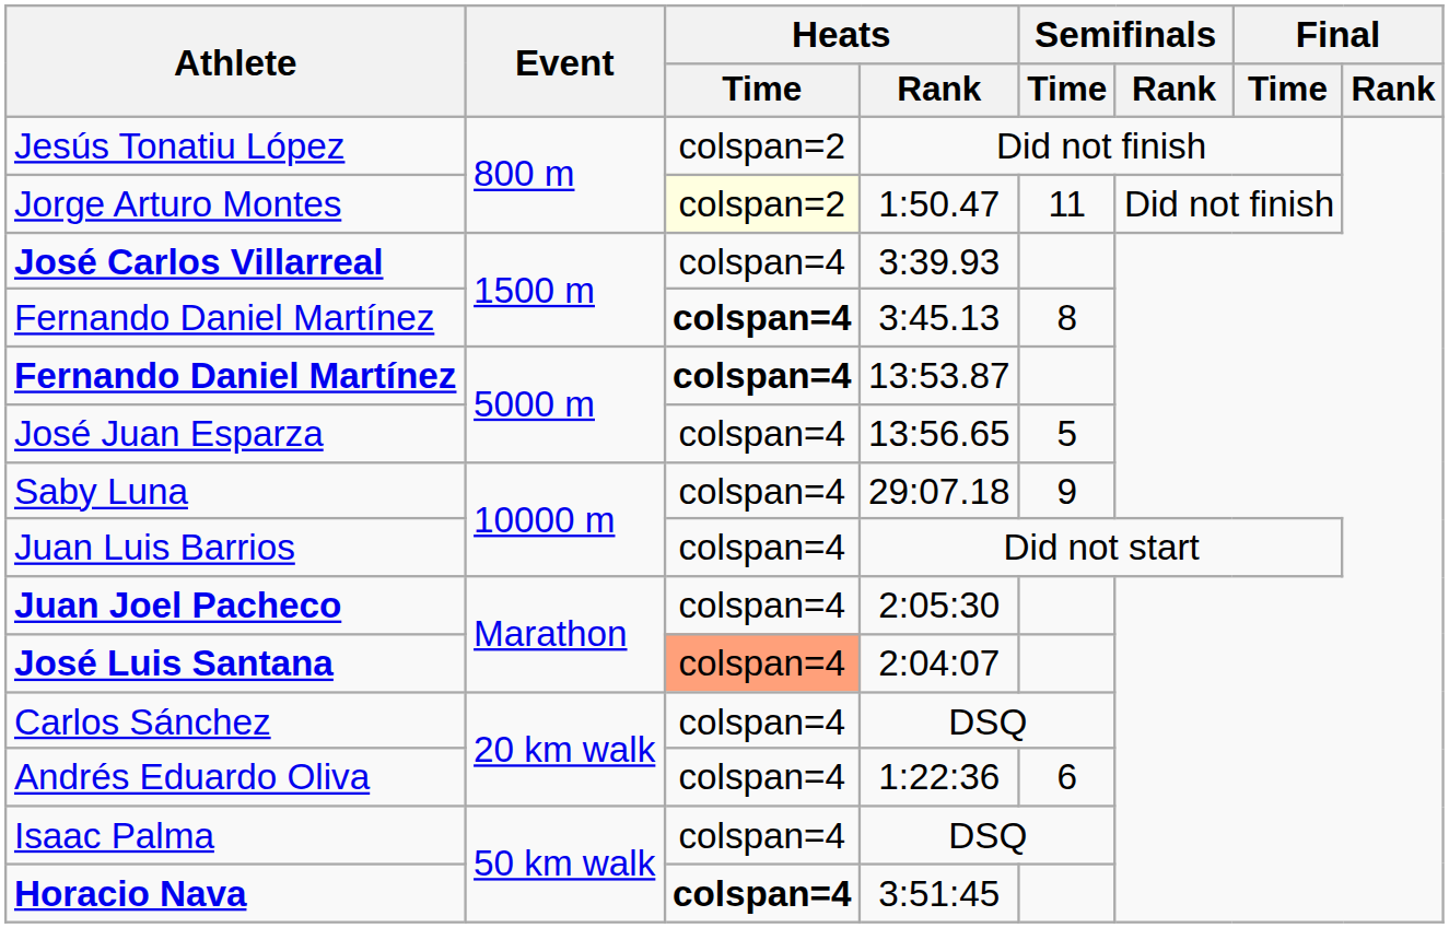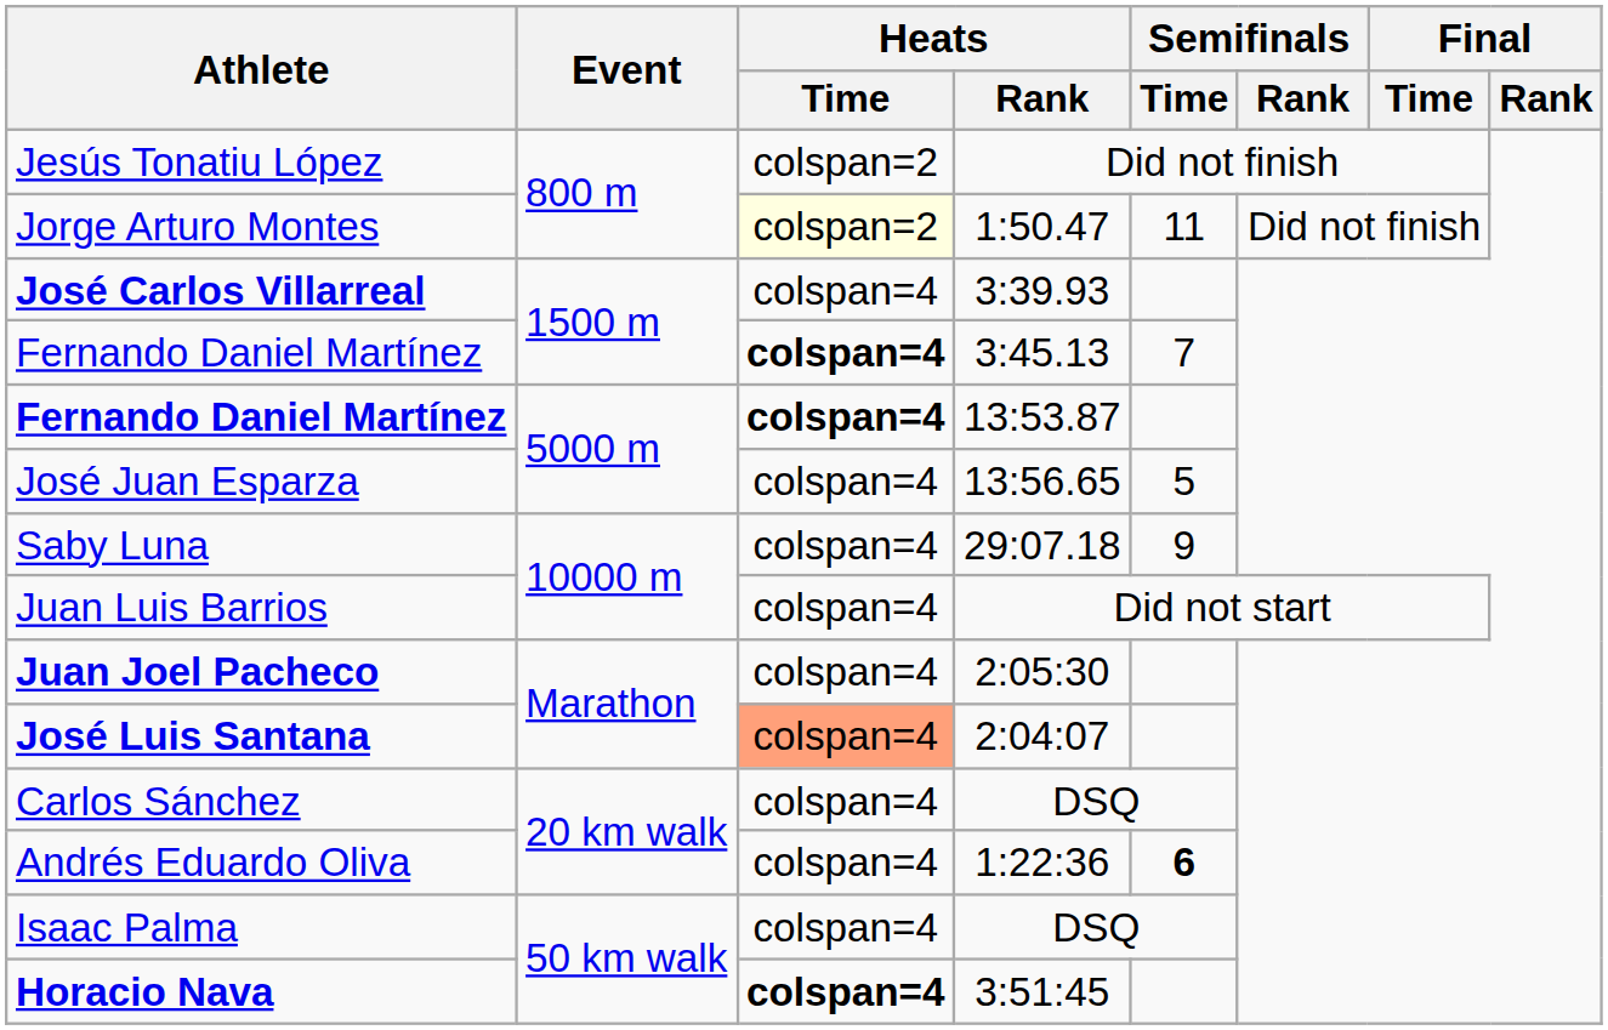Fernando Daniel Martínez / 3:45.13 | Semifinals / Time: 8 -> 7
Andrés Eduardo Oliva | Semifinals / Time: normal -> bold
